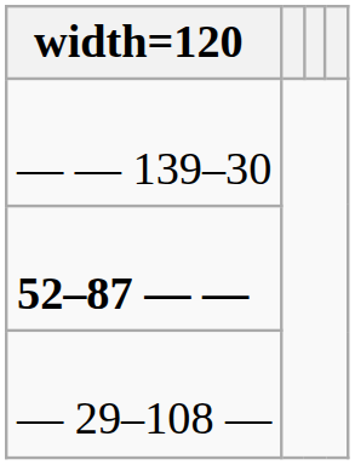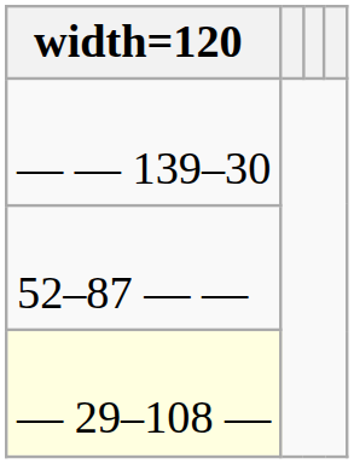52–87 — — | width=120: bold -> normal
— 29–108 — | width=120: no background -> lightyellow background
